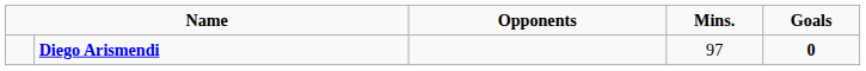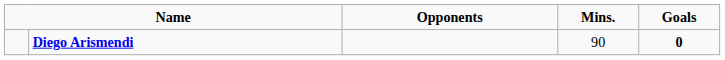Diego Arismendi | Mins.: 97 -> 90
